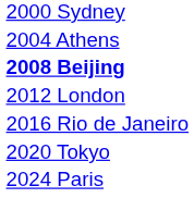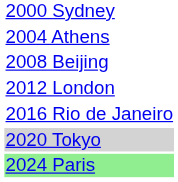2008 Beijing | column 1: bold -> normal
2020 Tokyo | column 1: no background -> lightgrey background
2024 Paris | column 1: no background -> lightgreen background
